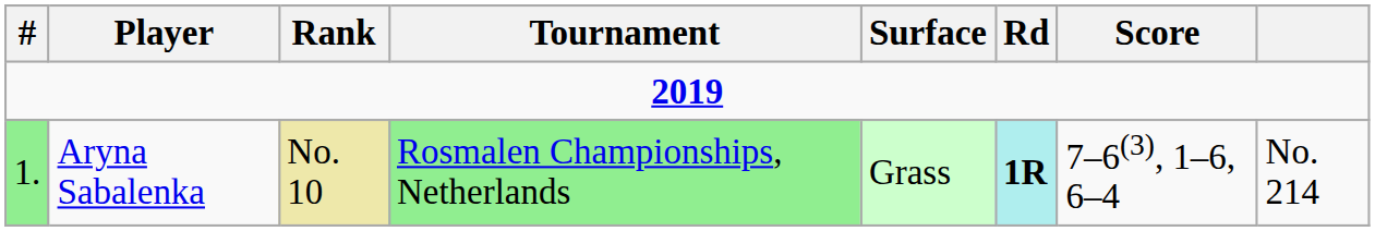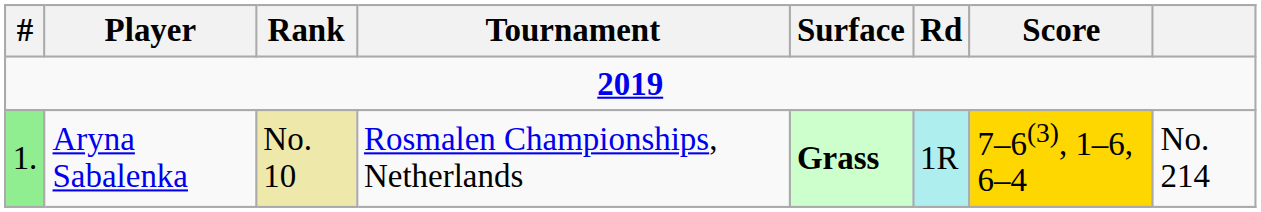Aryna Sabalenka | Tournament: lightgreen background -> no background
Aryna Sabalenka | Surface: normal -> bold
Aryna Sabalenka | Rd: bold -> normal
Aryna Sabalenka | Score: no background -> gold background
